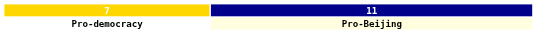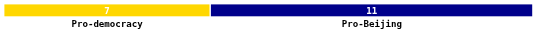Pro-democracy | 11: lightyellow background -> no background
